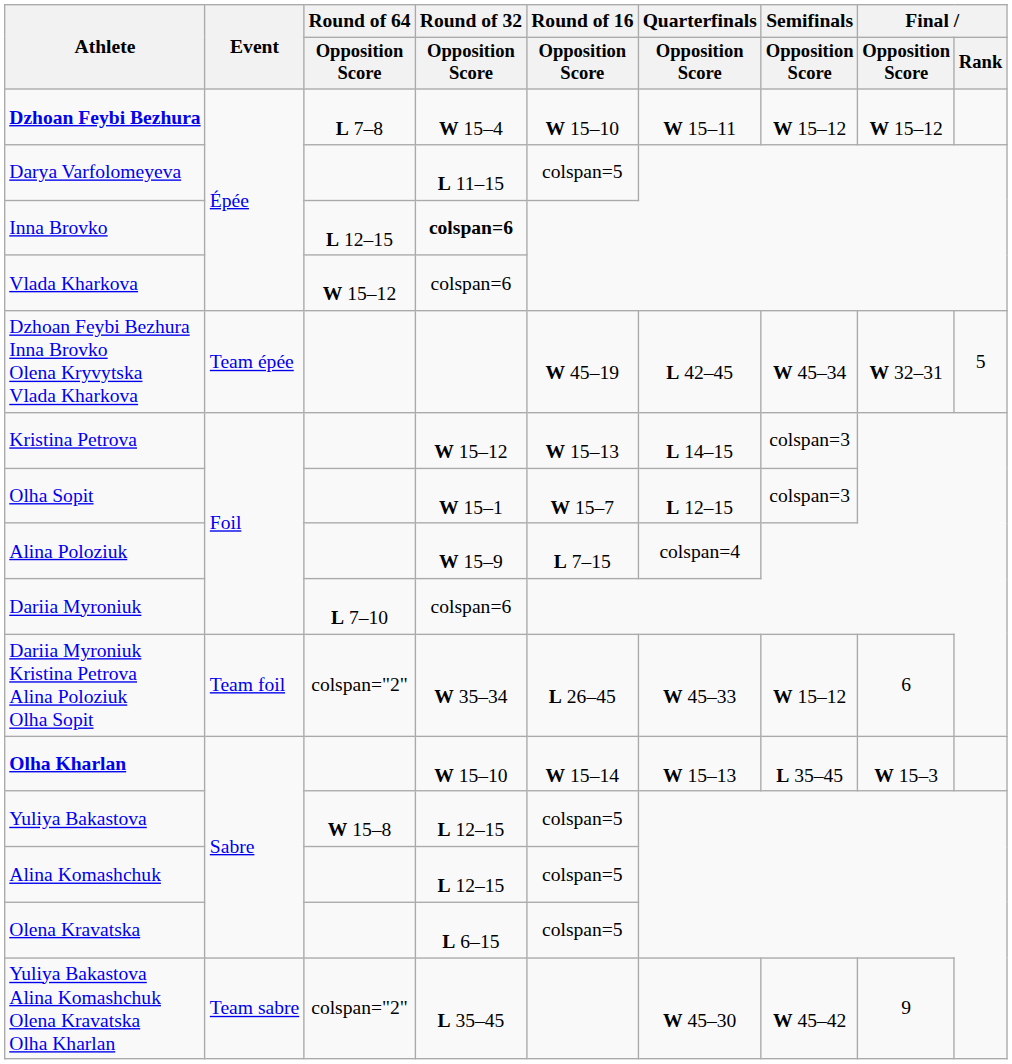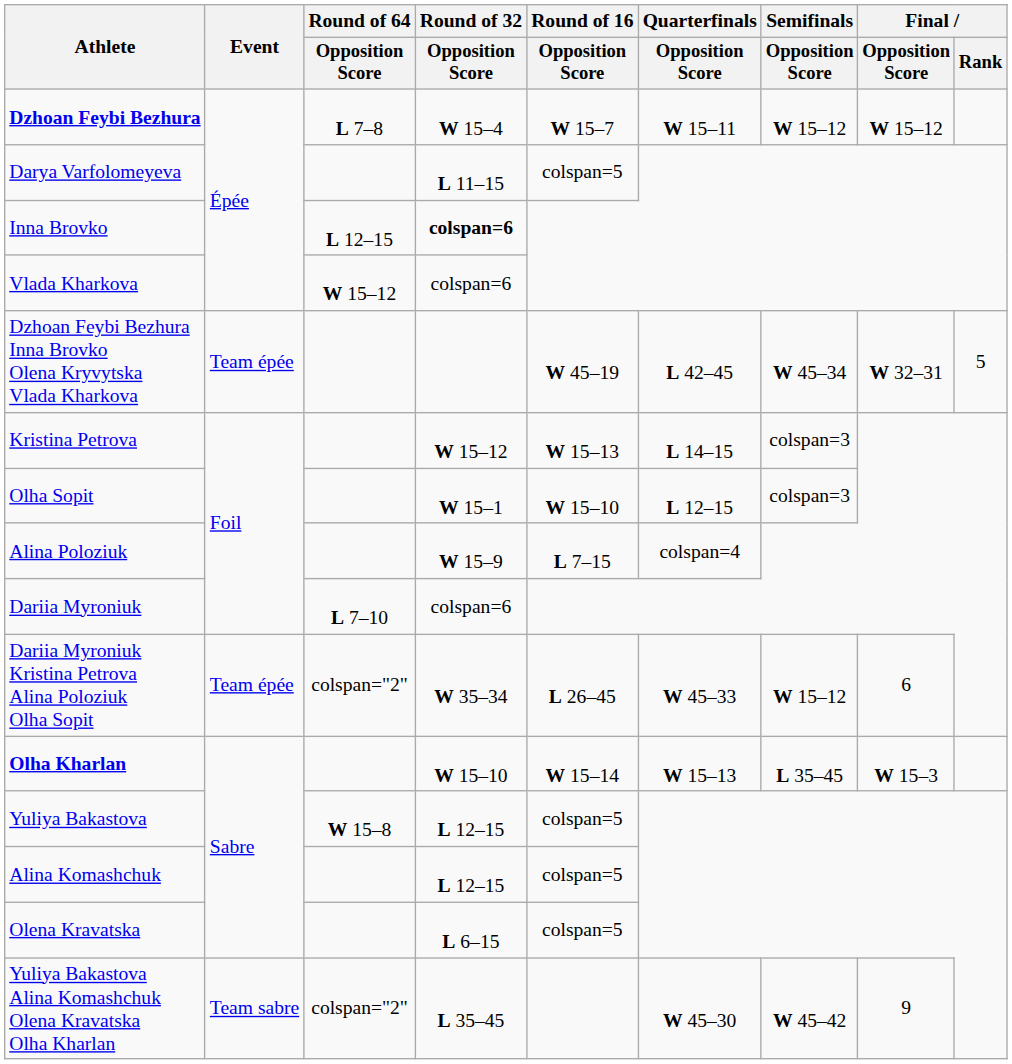Dzhoan Feybi Bezhura | Round of 16 / Opposition Score: W 15–10 -> W 15–7
Olha Sopit | Round of 16 / Opposition Score: W 15–7 -> W 15–10
Dariia Myroniuk Kristina Petrova Alina Poloziuk Olha Sopit | Event: Team foil -> Team épée
